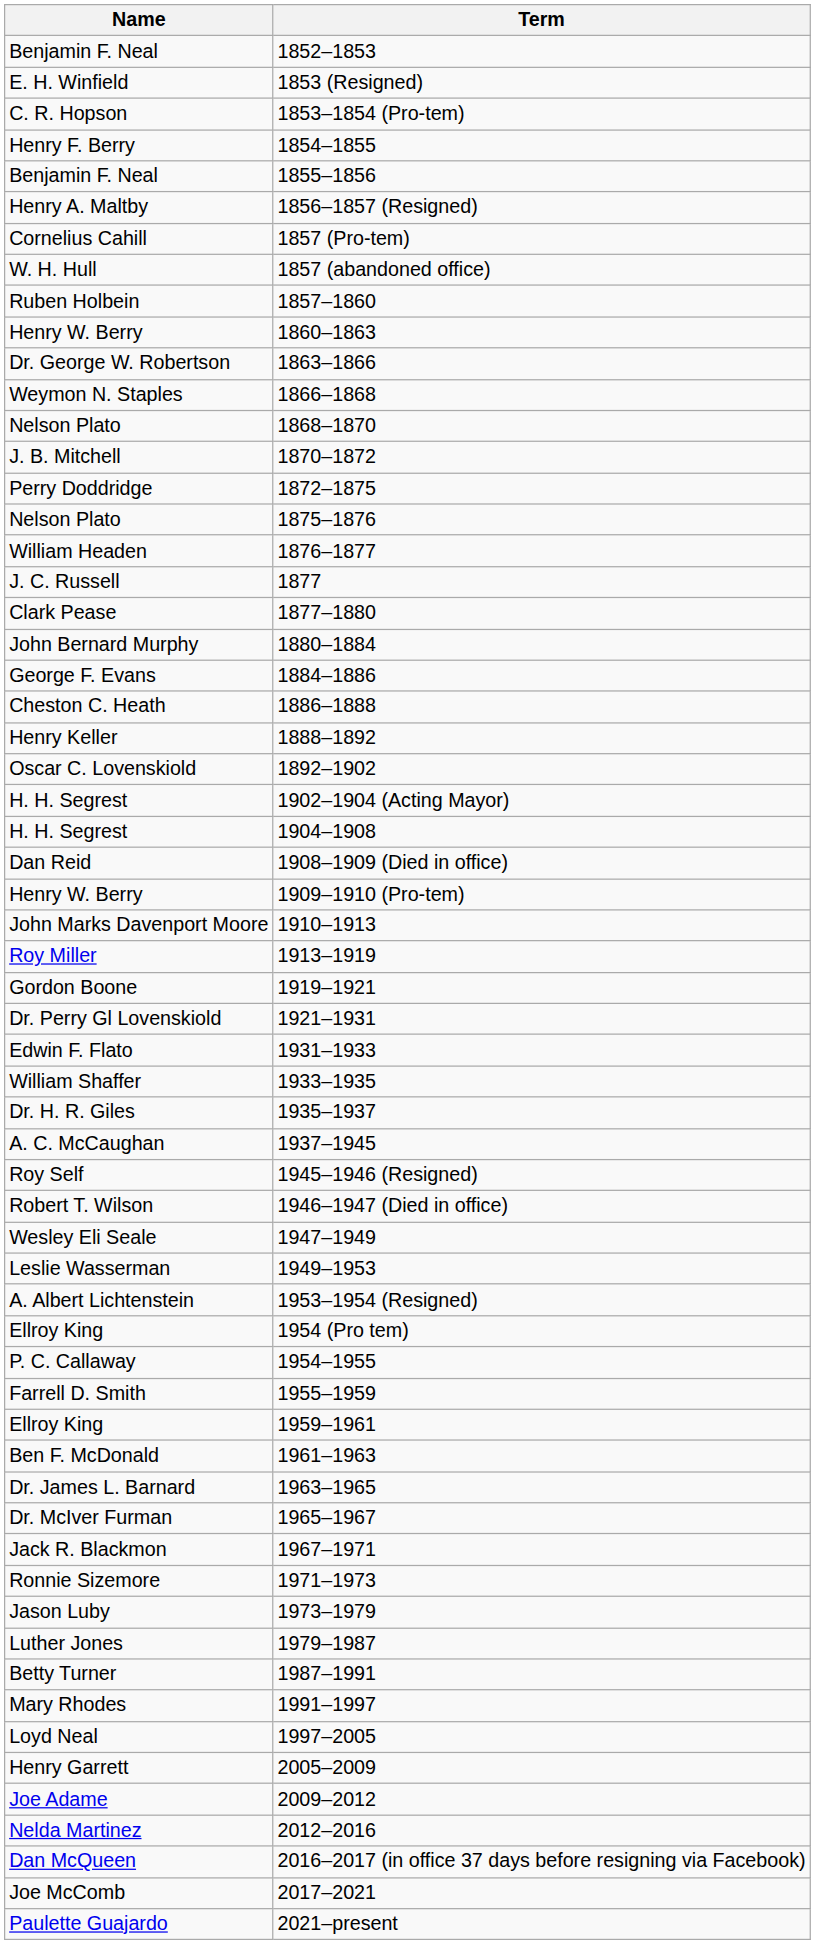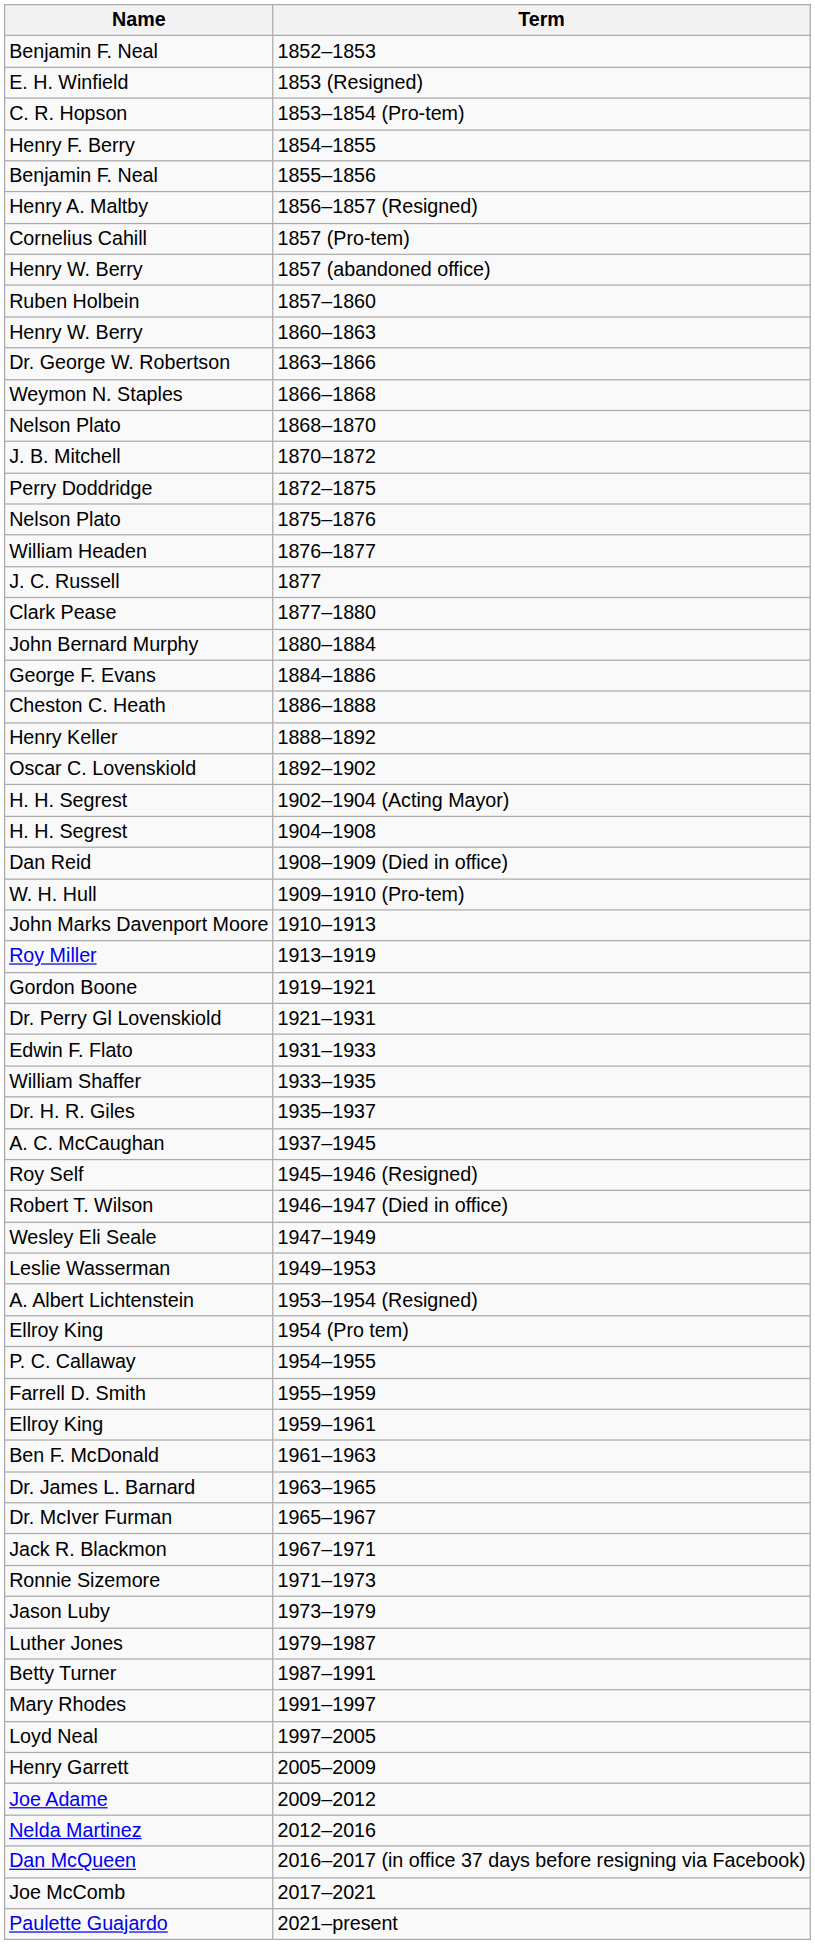row 9 | Name: W. H. Hull -> Henry W. Berry
row 29 | Name: Henry W. Berry -> W. H. Hull
